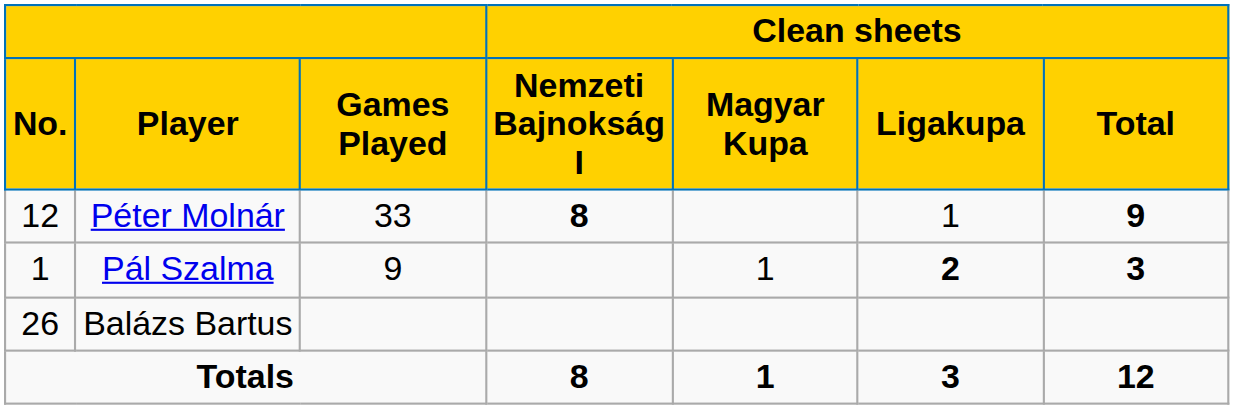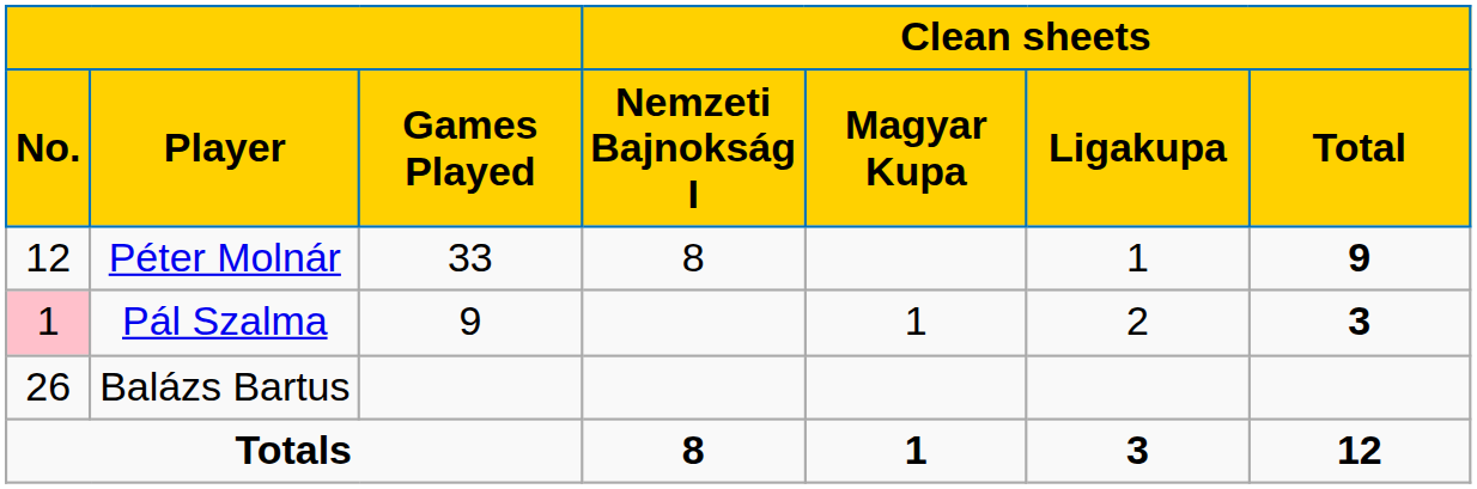Péter Molnár | Clean sheets / Nemzeti Bajnokság I: bold -> normal
Pál Szalma | No.: no background -> pink background
Pál Szalma | Clean sheets / Ligakupa: bold -> normal
